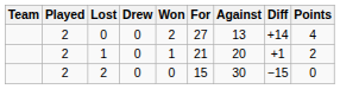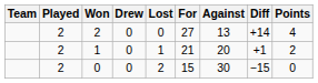columns swapped: Won <-> Lost
